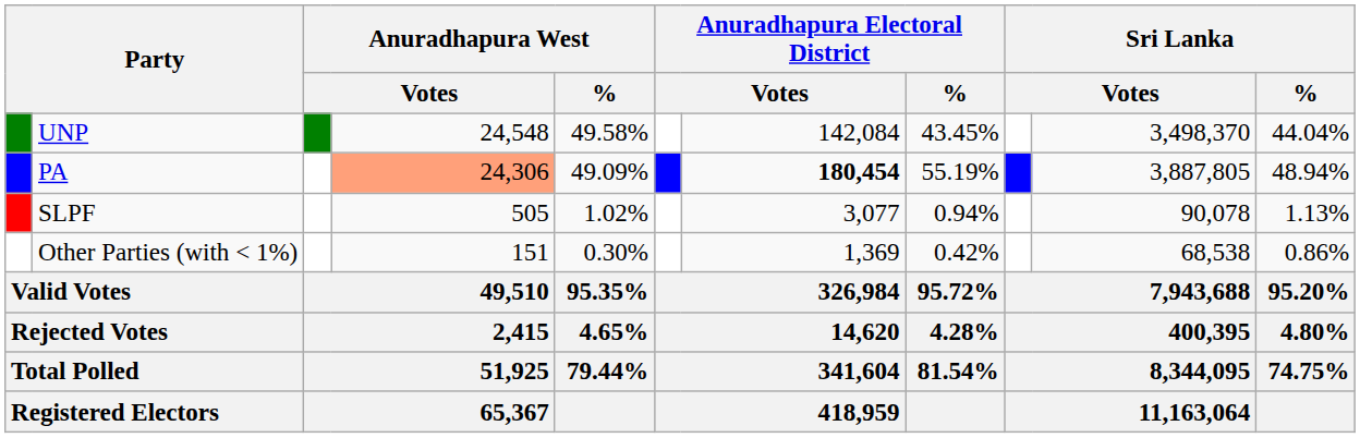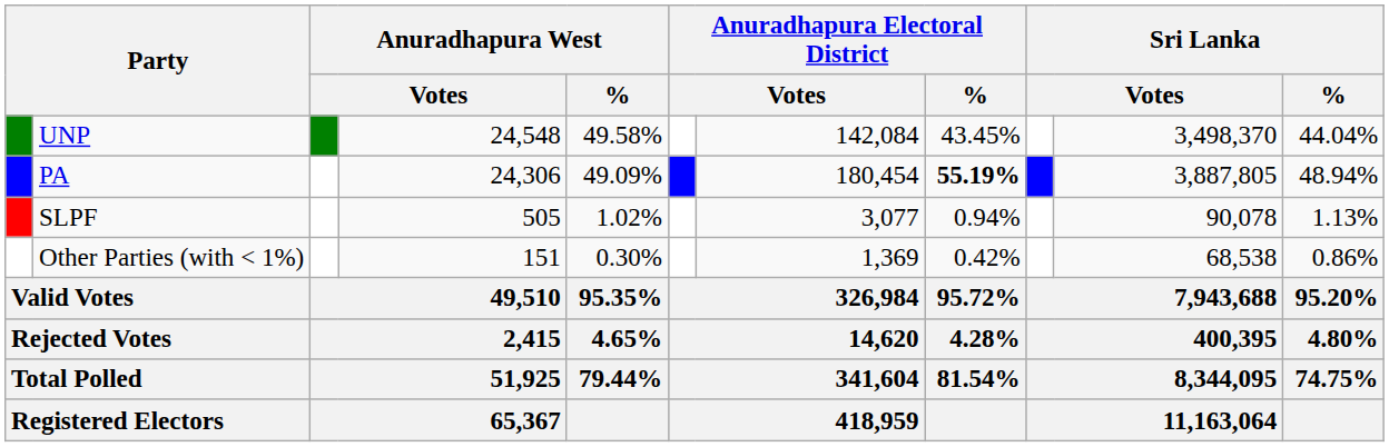PA | column 4: lightsalmon background -> no background
PA | column 7: bold -> normal
PA | Anuradhapura Electoral District / %: normal -> bold
